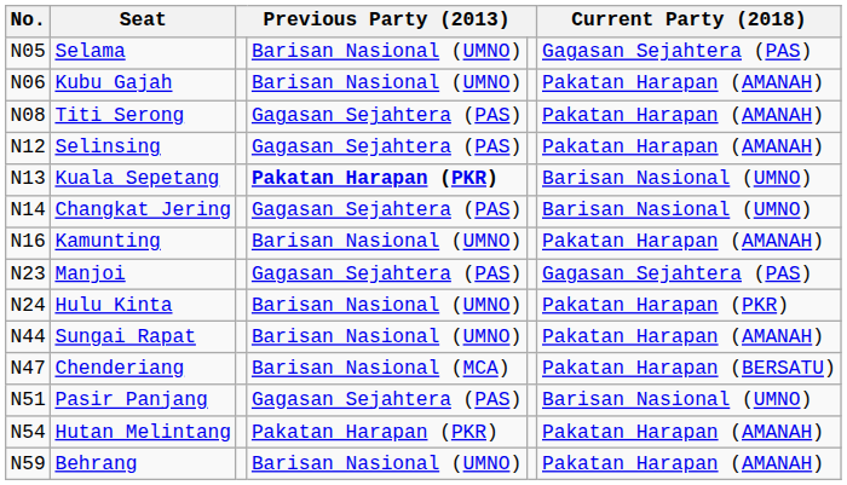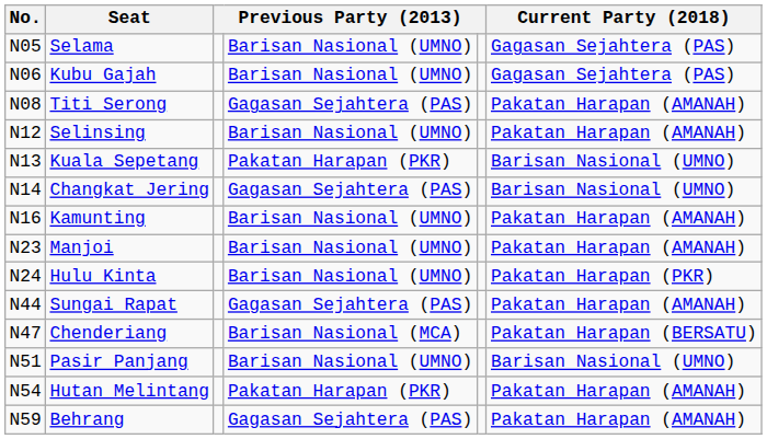Kubu Gajah | column 6: Pakatan Harapan (AMANAH) -> Gagasan Sejahtera (PAS)
Selinsing | column 4: Gagasan Sejahtera (PAS) -> Barisan Nasional (UMNO)
Kuala Sepetang | column 4: bold -> normal
Manjoi | column 4: Gagasan Sejahtera (PAS) -> Barisan Nasional (UMNO)
Manjoi | column 6: Gagasan Sejahtera (PAS) -> Pakatan Harapan (AMANAH)
Sungai Rapat | column 4: Barisan Nasional (UMNO) -> Gagasan Sejahtera (PAS)
Pasir Panjang | column 4: Gagasan Sejahtera (PAS) -> Barisan Nasional (UMNO)
Behrang | column 4: Barisan Nasional (UMNO) -> Gagasan Sejahtera (PAS)
